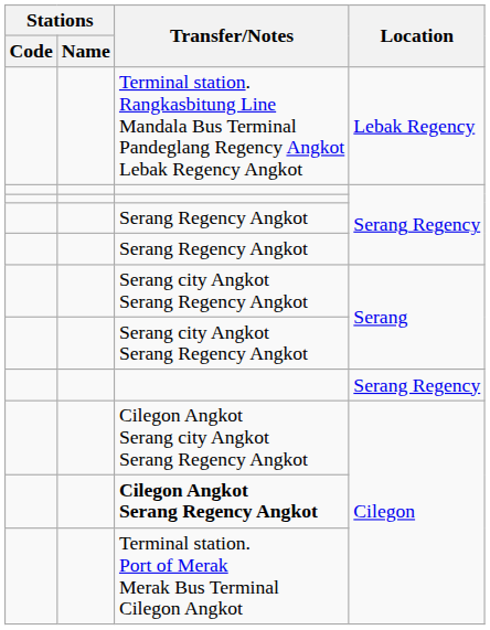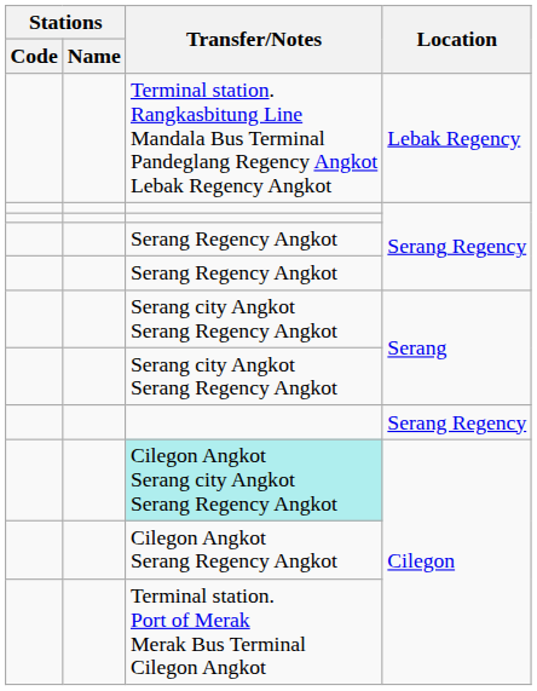Cilegon Angkot Serang city Angkot Serang Regency Angkot | Transfer/Notes: no background -> paleturquoise background
Cilegon Angkot Serang Regency Angkot | Transfer/Notes: bold -> normal
